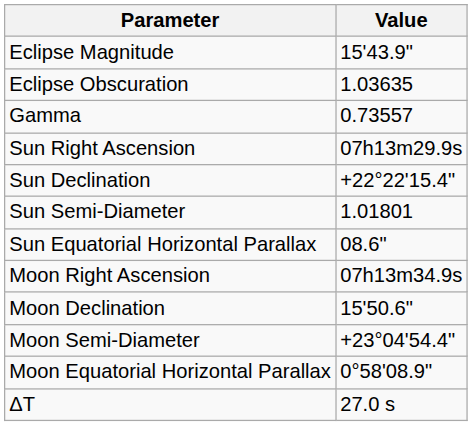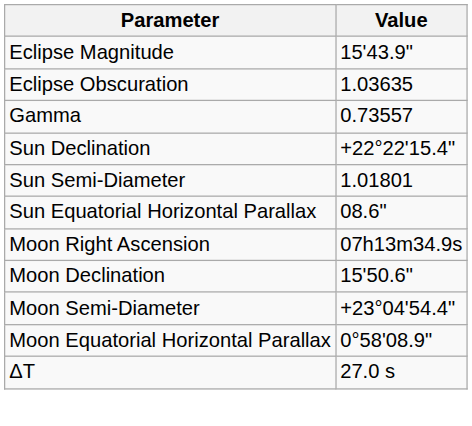- row: Sun Right Ascension | 07h13m29.9s
